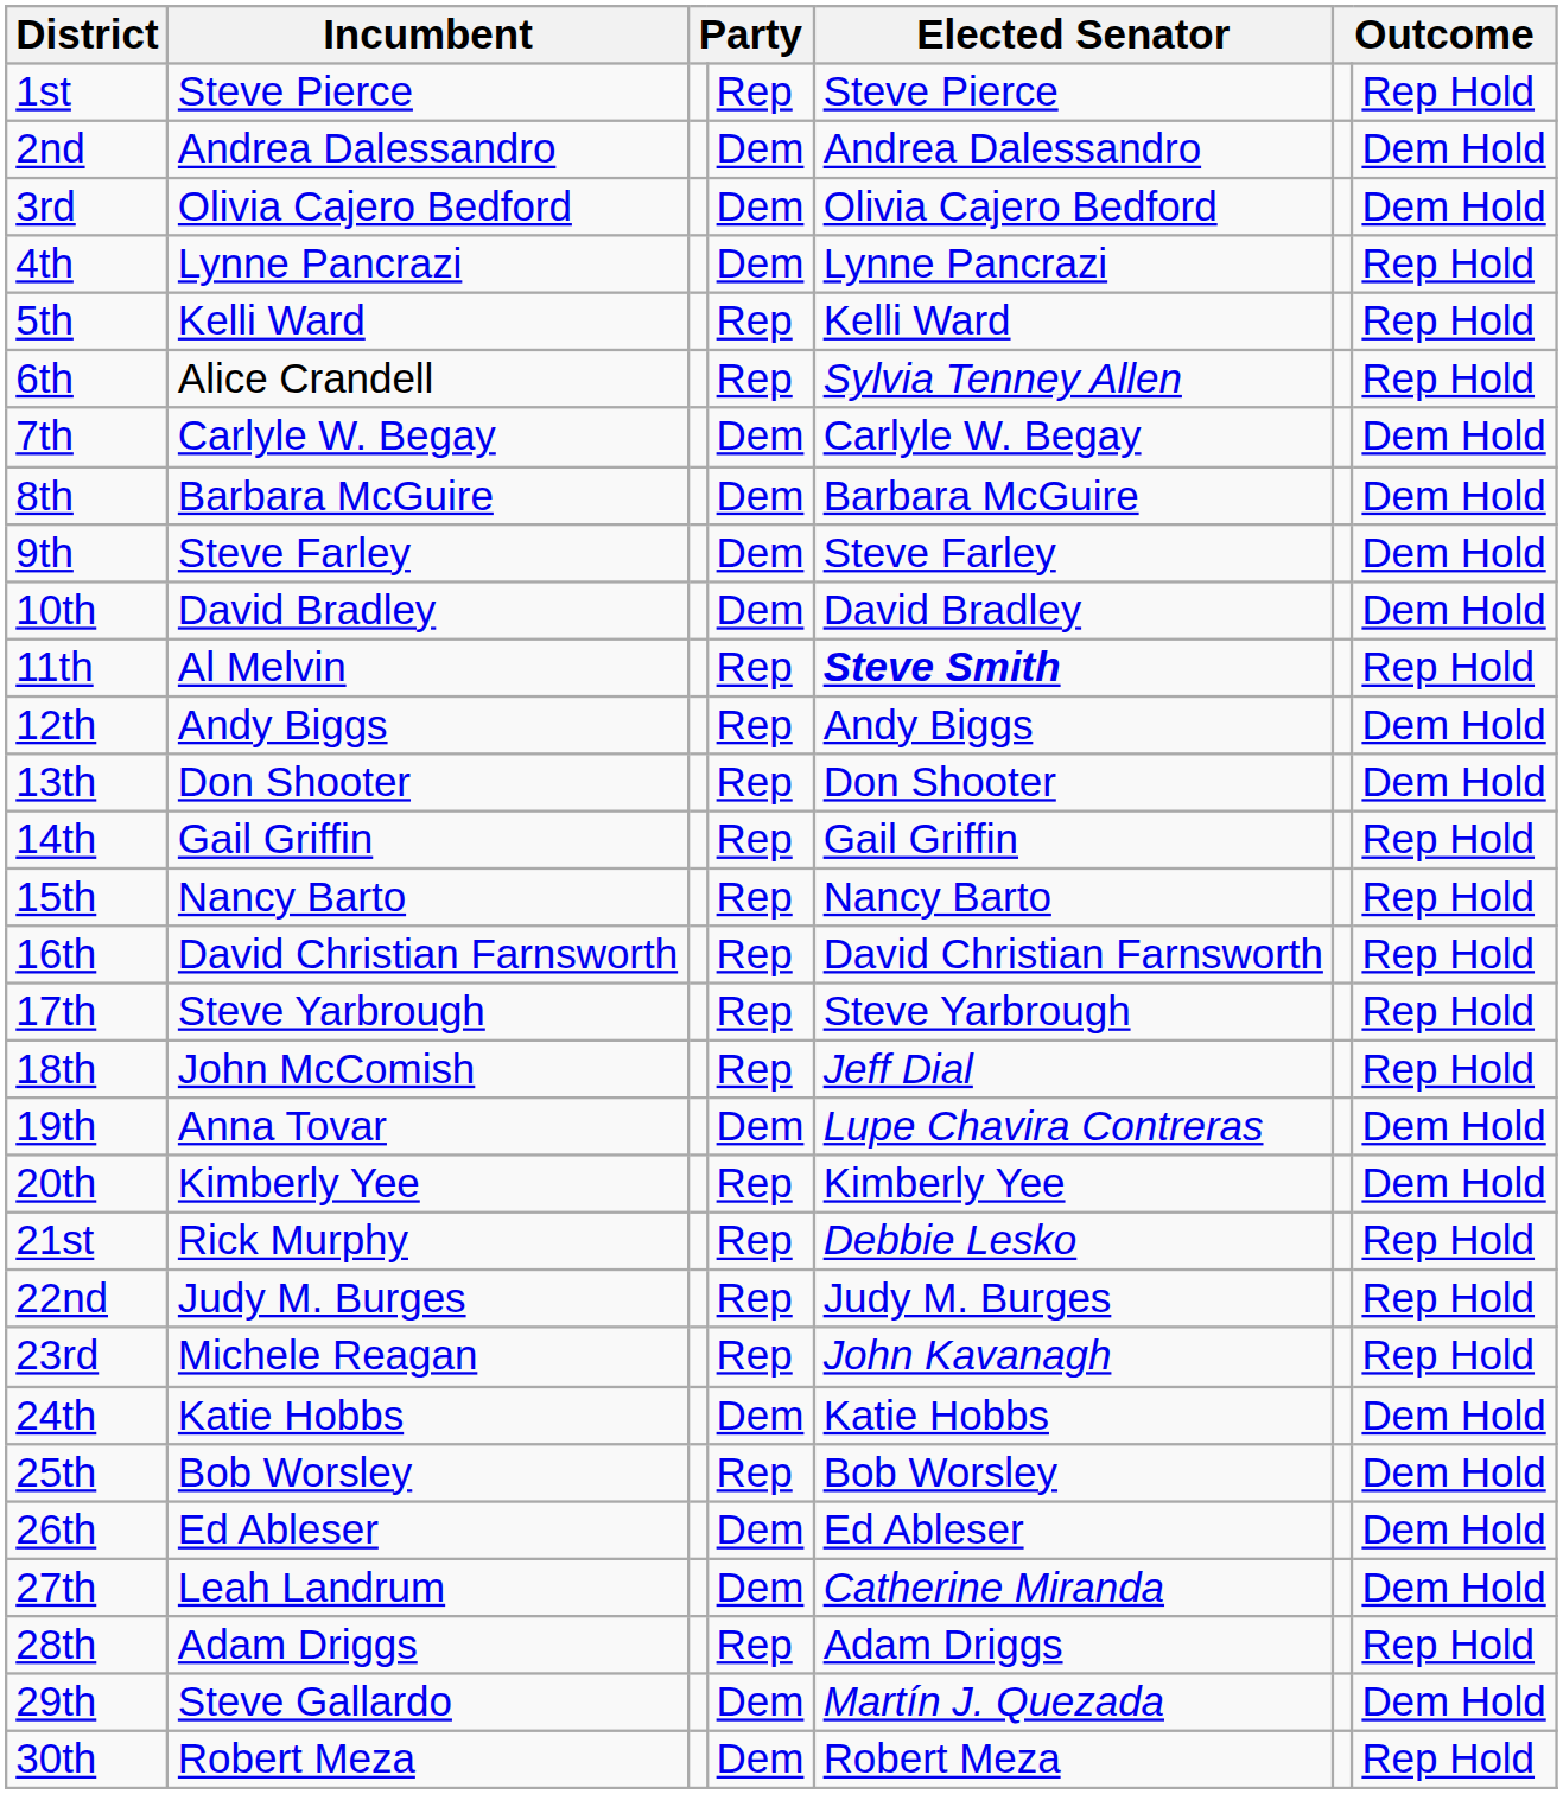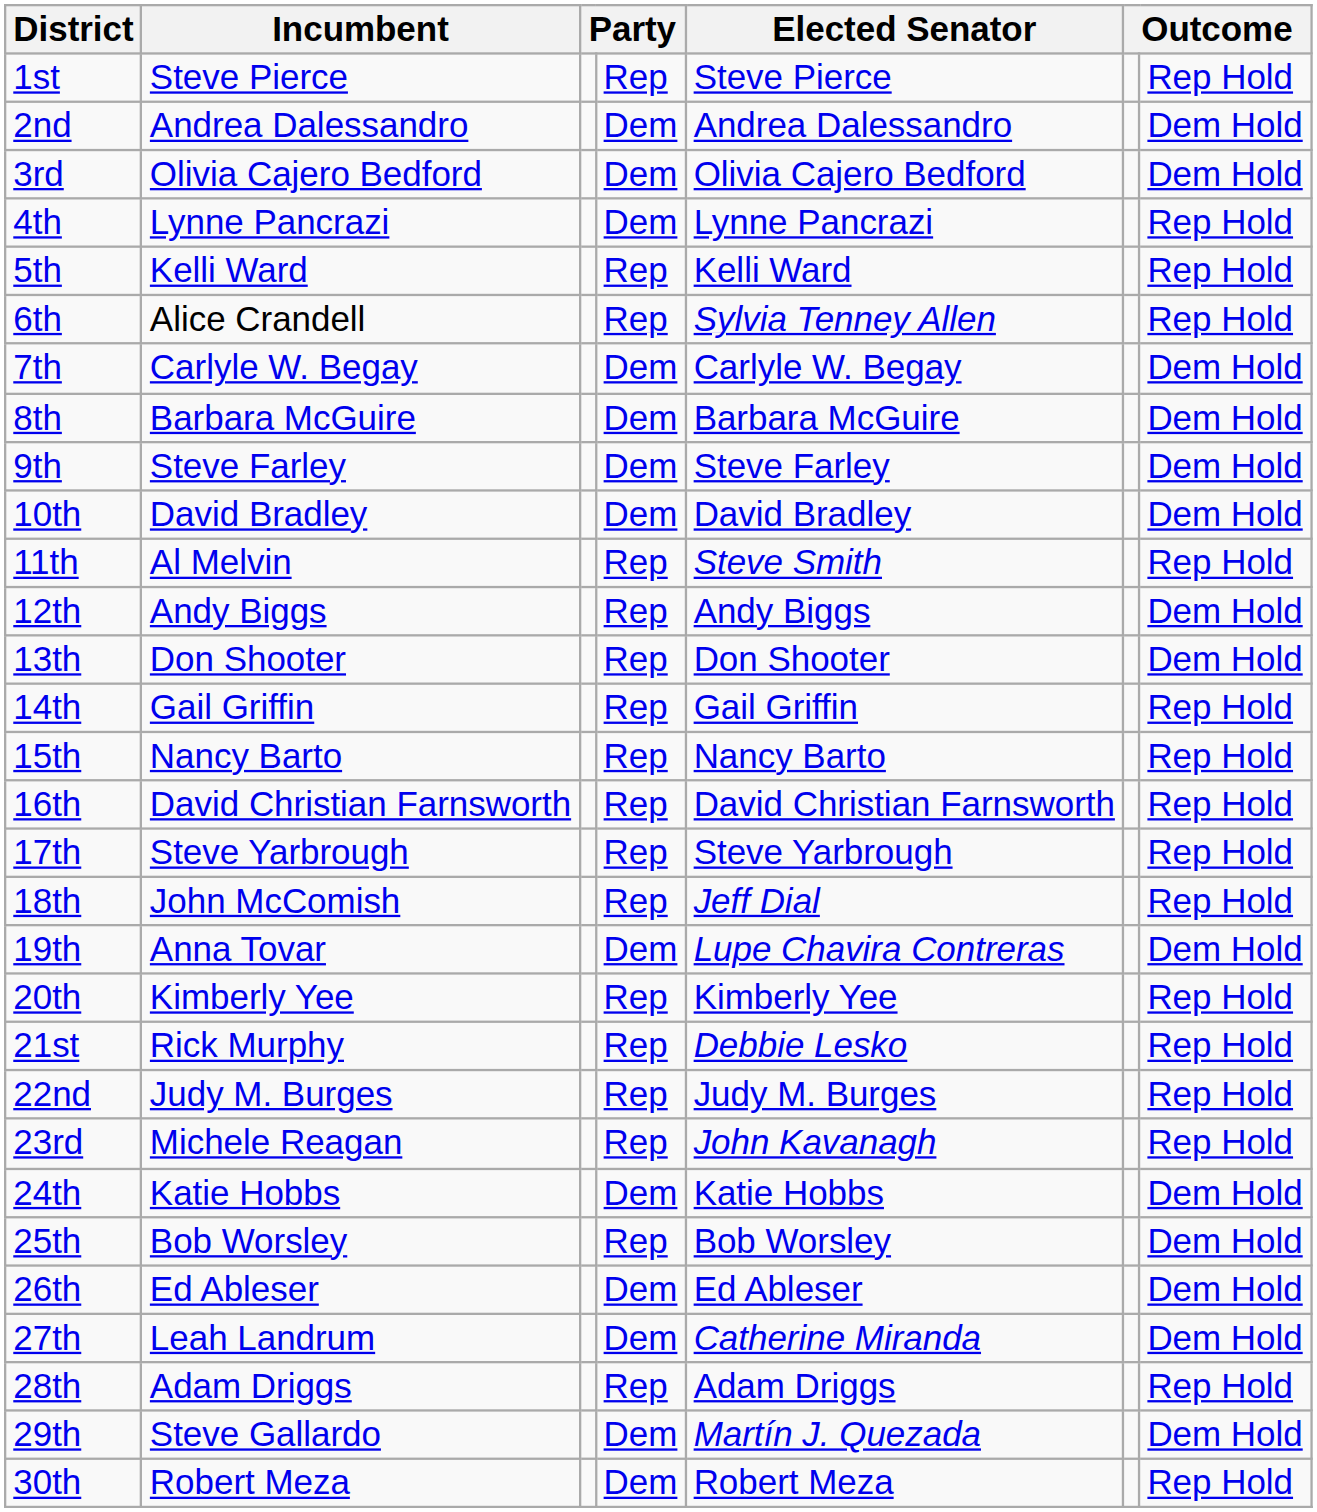11th | Elected Senator: bold -> normal
20th | column 7: Dem Hold -> Rep Hold
